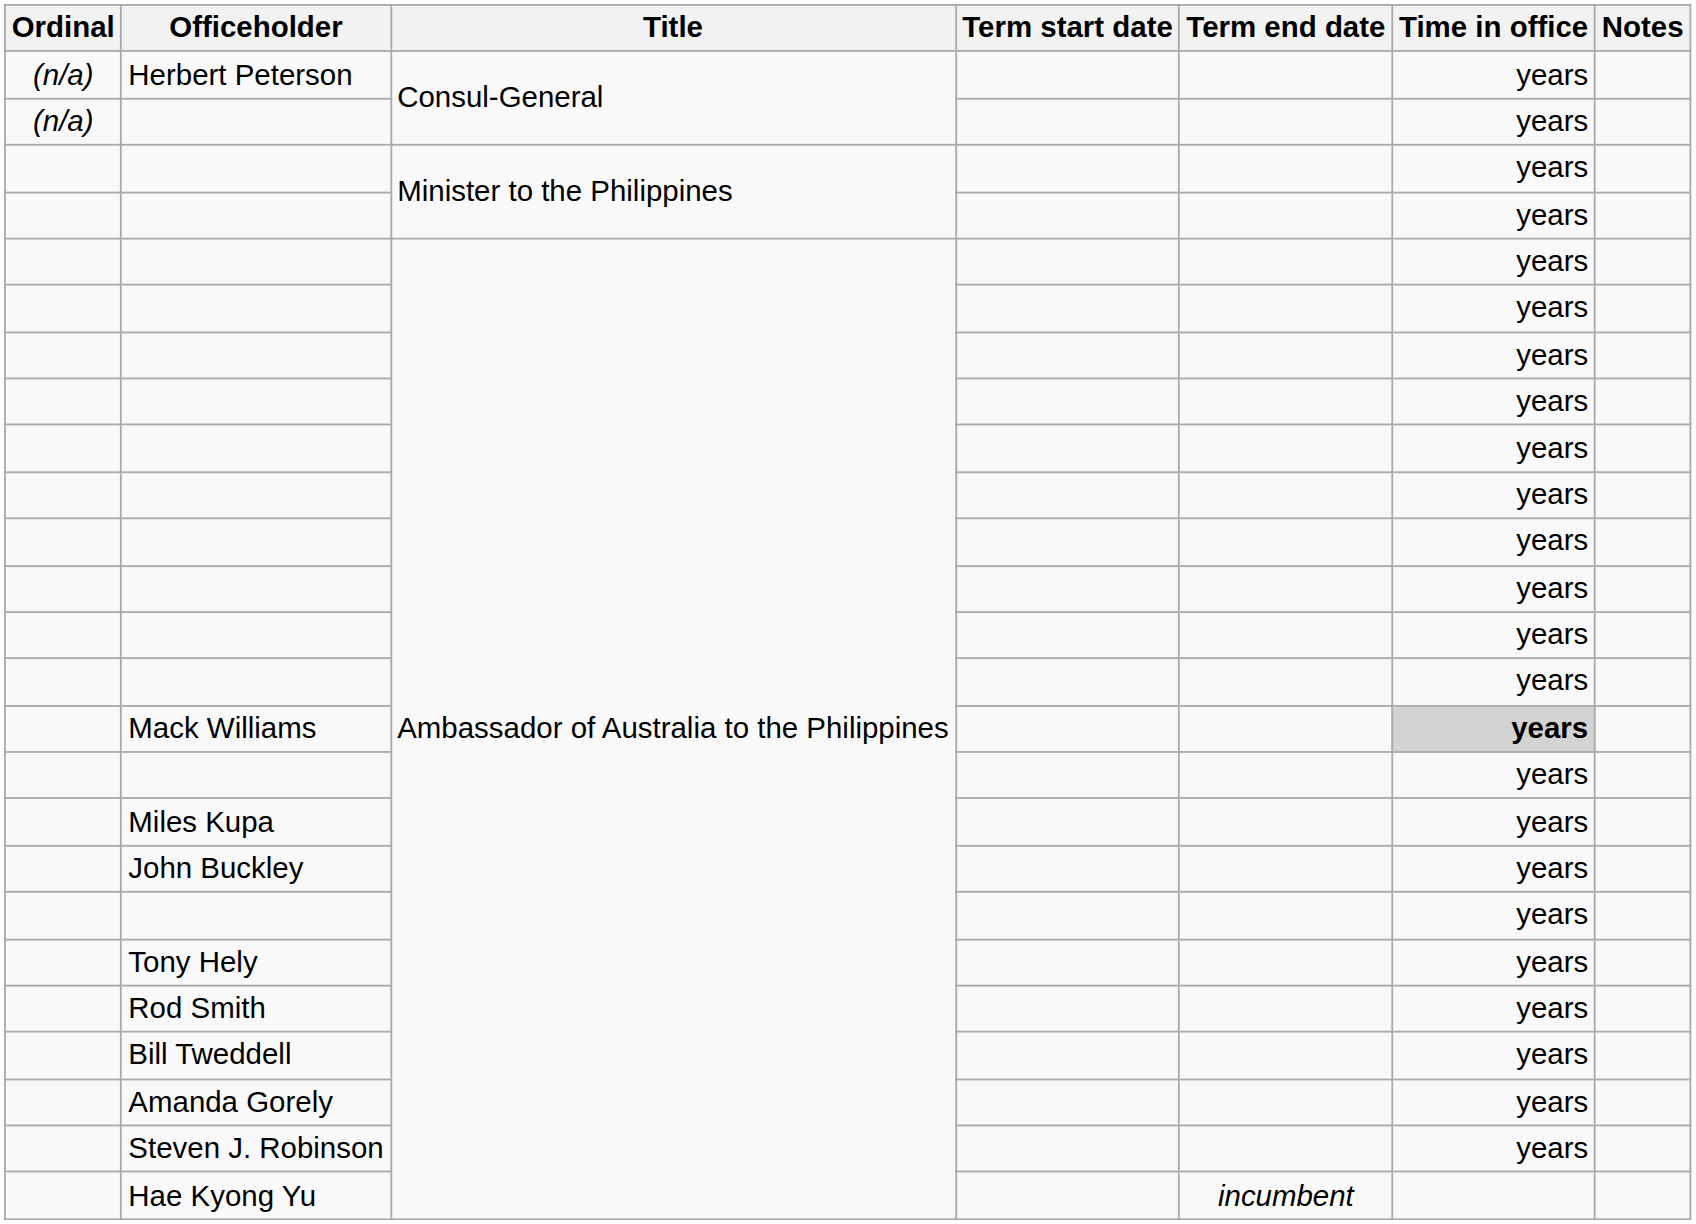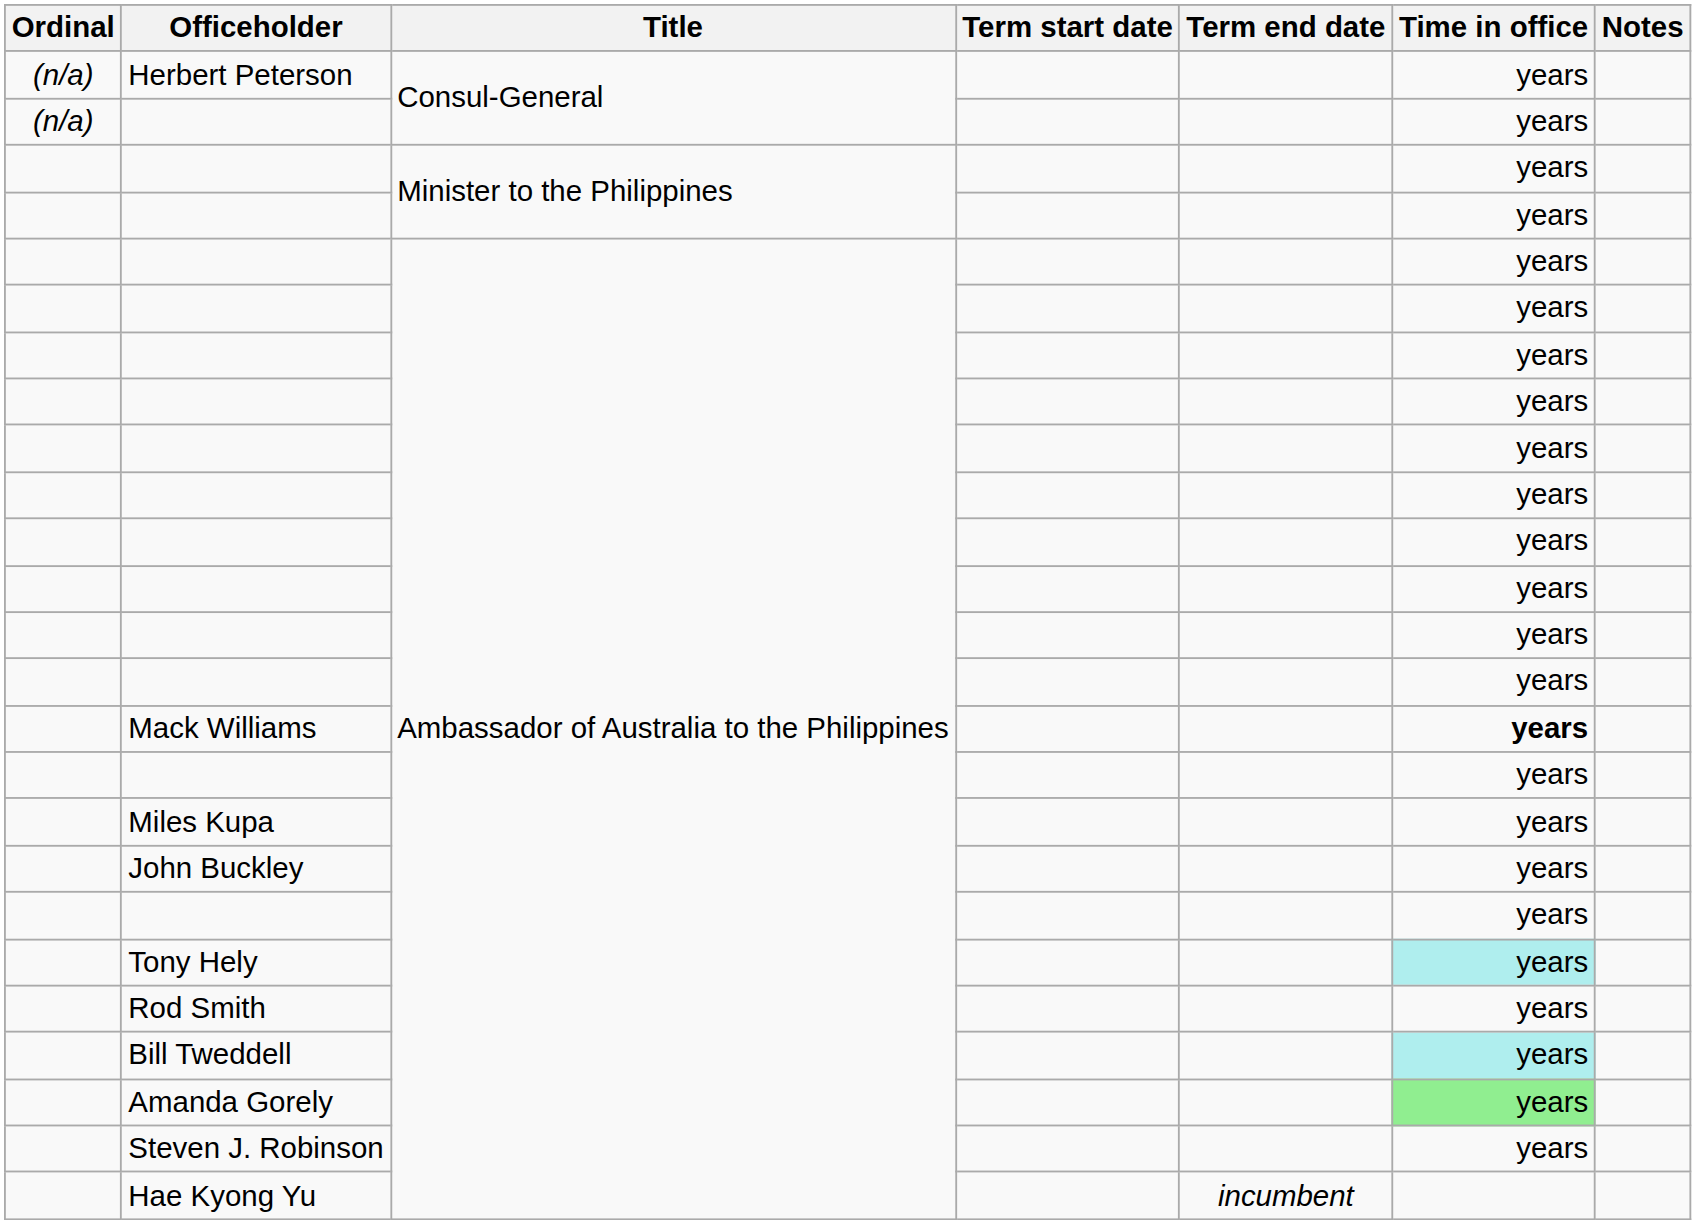Mack Williams | Time in office: lightgrey background -> no background
Tony Hely | Time in office: no background -> paleturquoise background
Bill Tweddell | Time in office: no background -> paleturquoise background
Amanda Gorely | Time in office: no background -> lightgreen background
